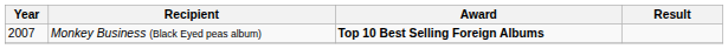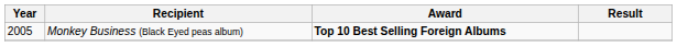Monkey Business (Black Eyed peas album) | Year: 2007 -> 2005
